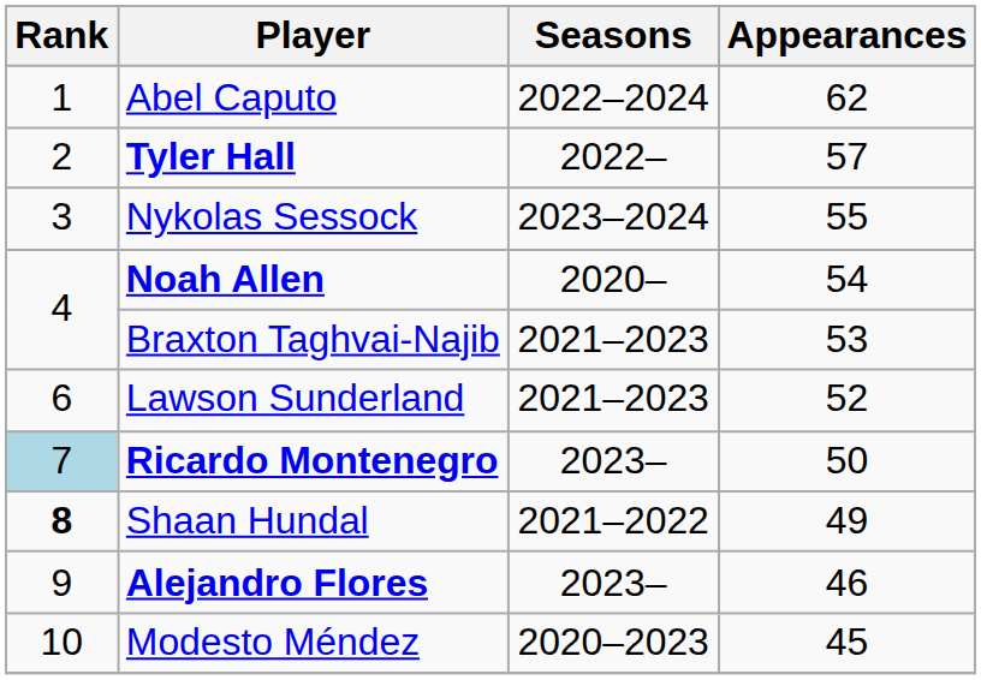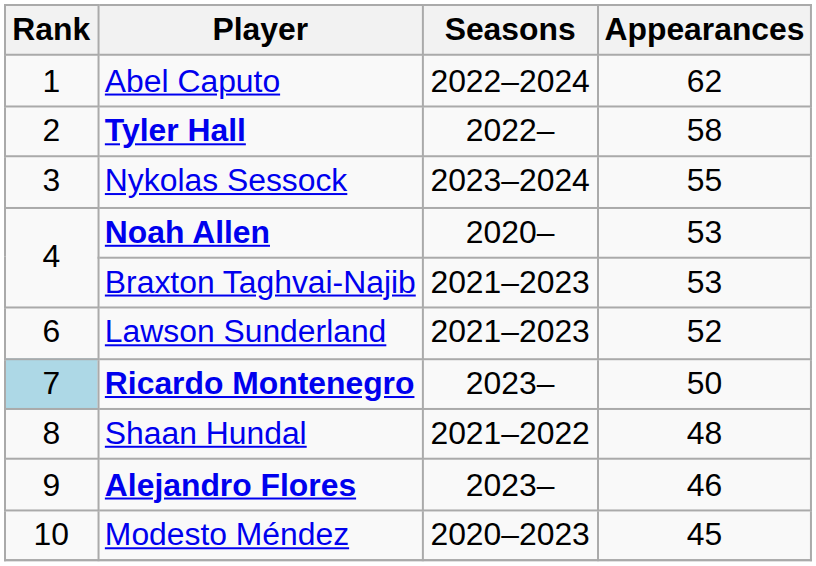Tyler Hall | Appearances: 57 -> 58
Noah Allen | Appearances: 54 -> 53
Shaan Hundal | Rank: bold -> normal
Shaan Hundal | Appearances: 49 -> 48
